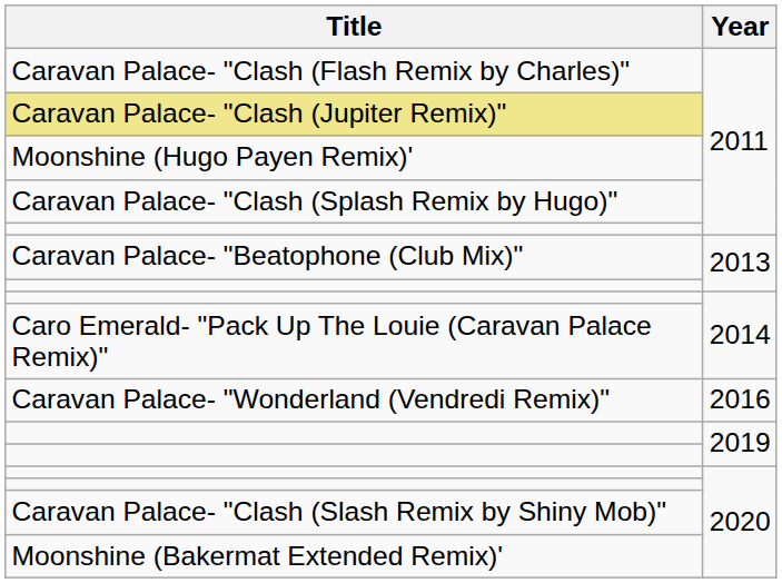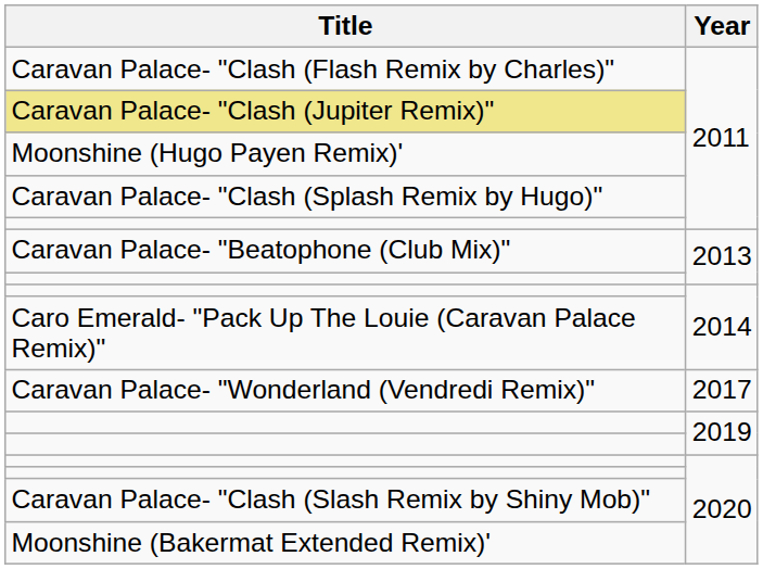row 11 | Year: 2016 -> 2017
